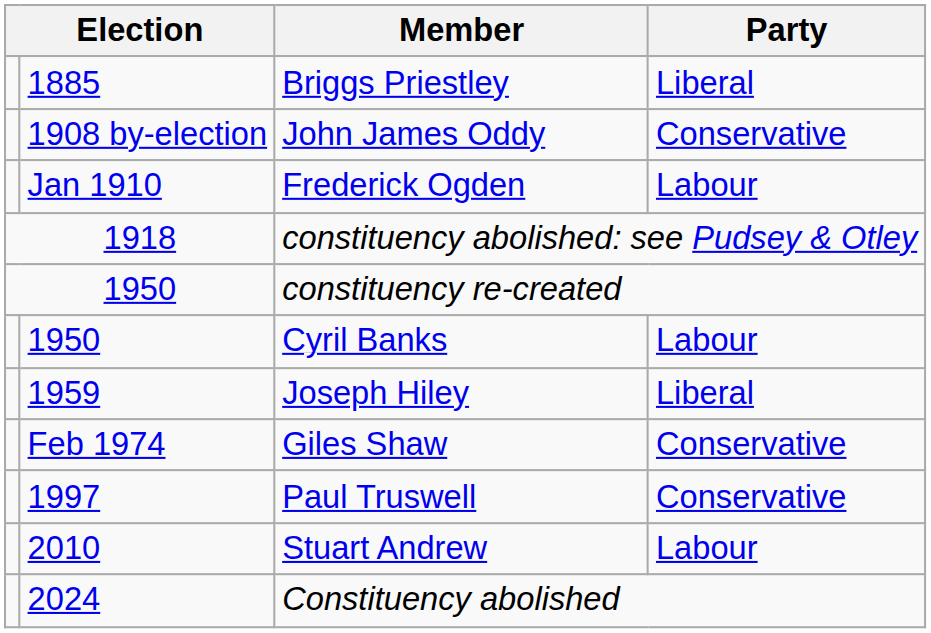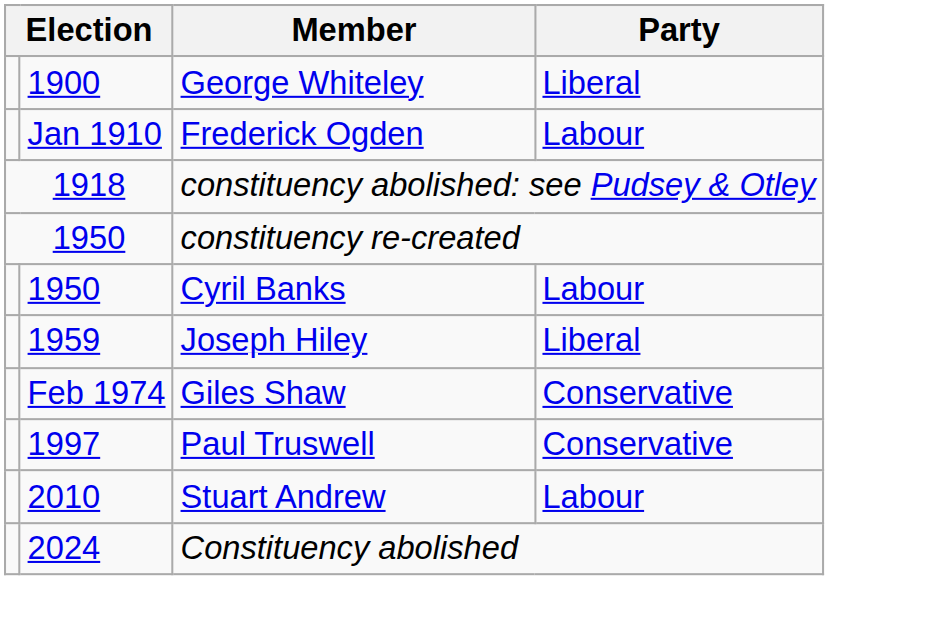- row: 1885 | Briggs Priestley | Liberal
+ row: 1900 | George Whiteley | Liberal
- row: 1908 by-election | John James Oddy | Conservative
